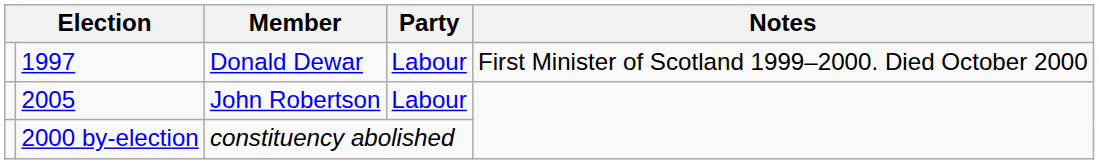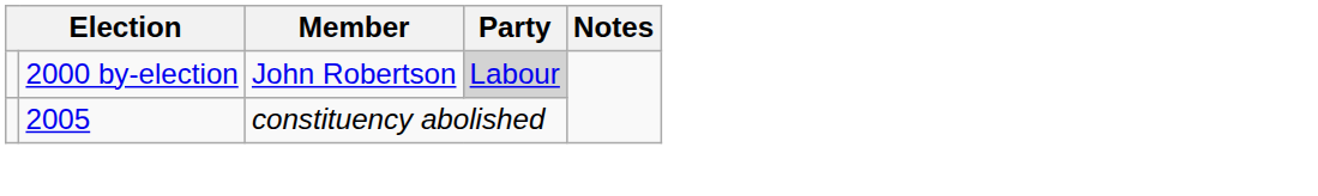- row: 1997 | Donald Dewar | Labour | First Minister of Scotland 1999–2000. Died October 2000
John Robertson | column 2: 2005 -> 2000 by-election
John Robertson | Party: no background -> lightgrey background
constituency abolished | column 2: 2000 by-election -> 2005
